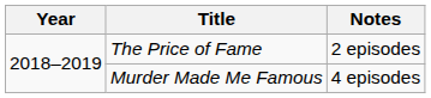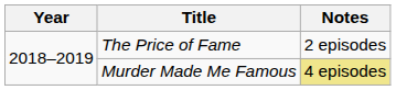Murder Made Me Famous | Notes: no background -> khaki background
